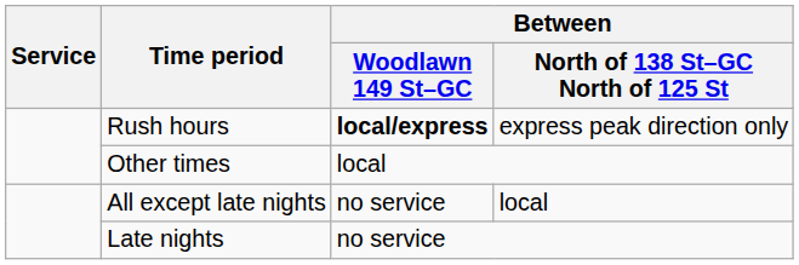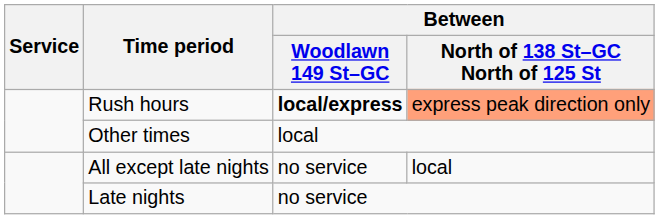Rush hours | Between / North of 138 St–GC North of 125 St: no background -> lightsalmon background
